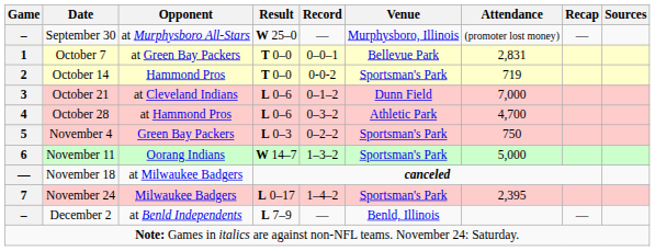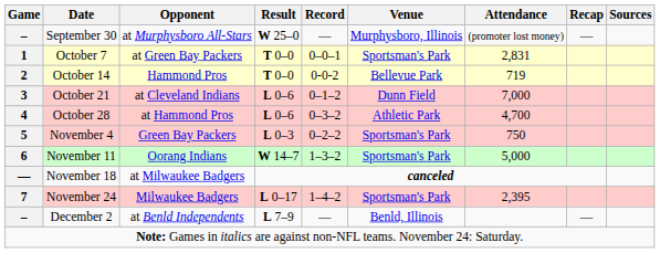October 7 | Venue: Bellevue Park -> Sportsman's Park
October 14 | Venue: Sportsman's Park -> Bellevue Park
